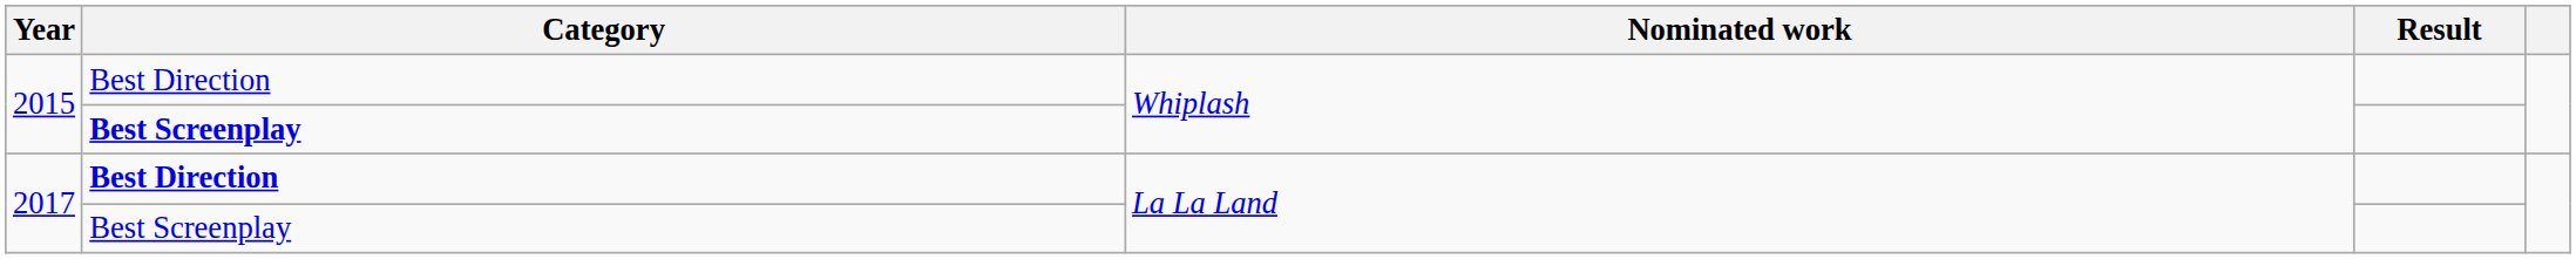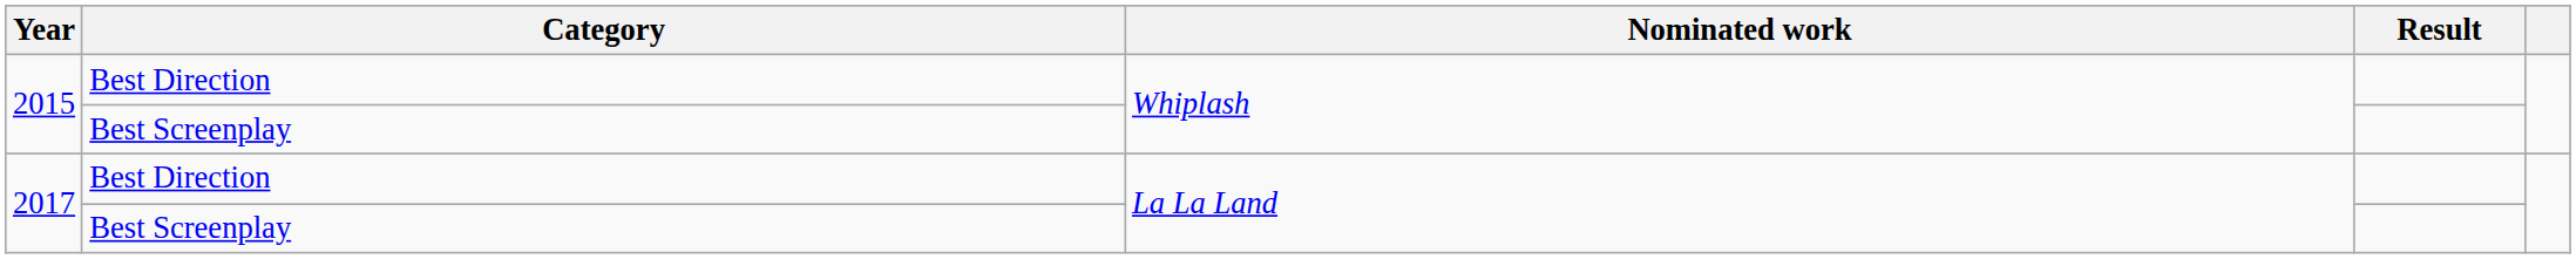2015 / Best Screenplay | Category: bold -> normal
2017 / Best Direction | Category: bold -> normal
